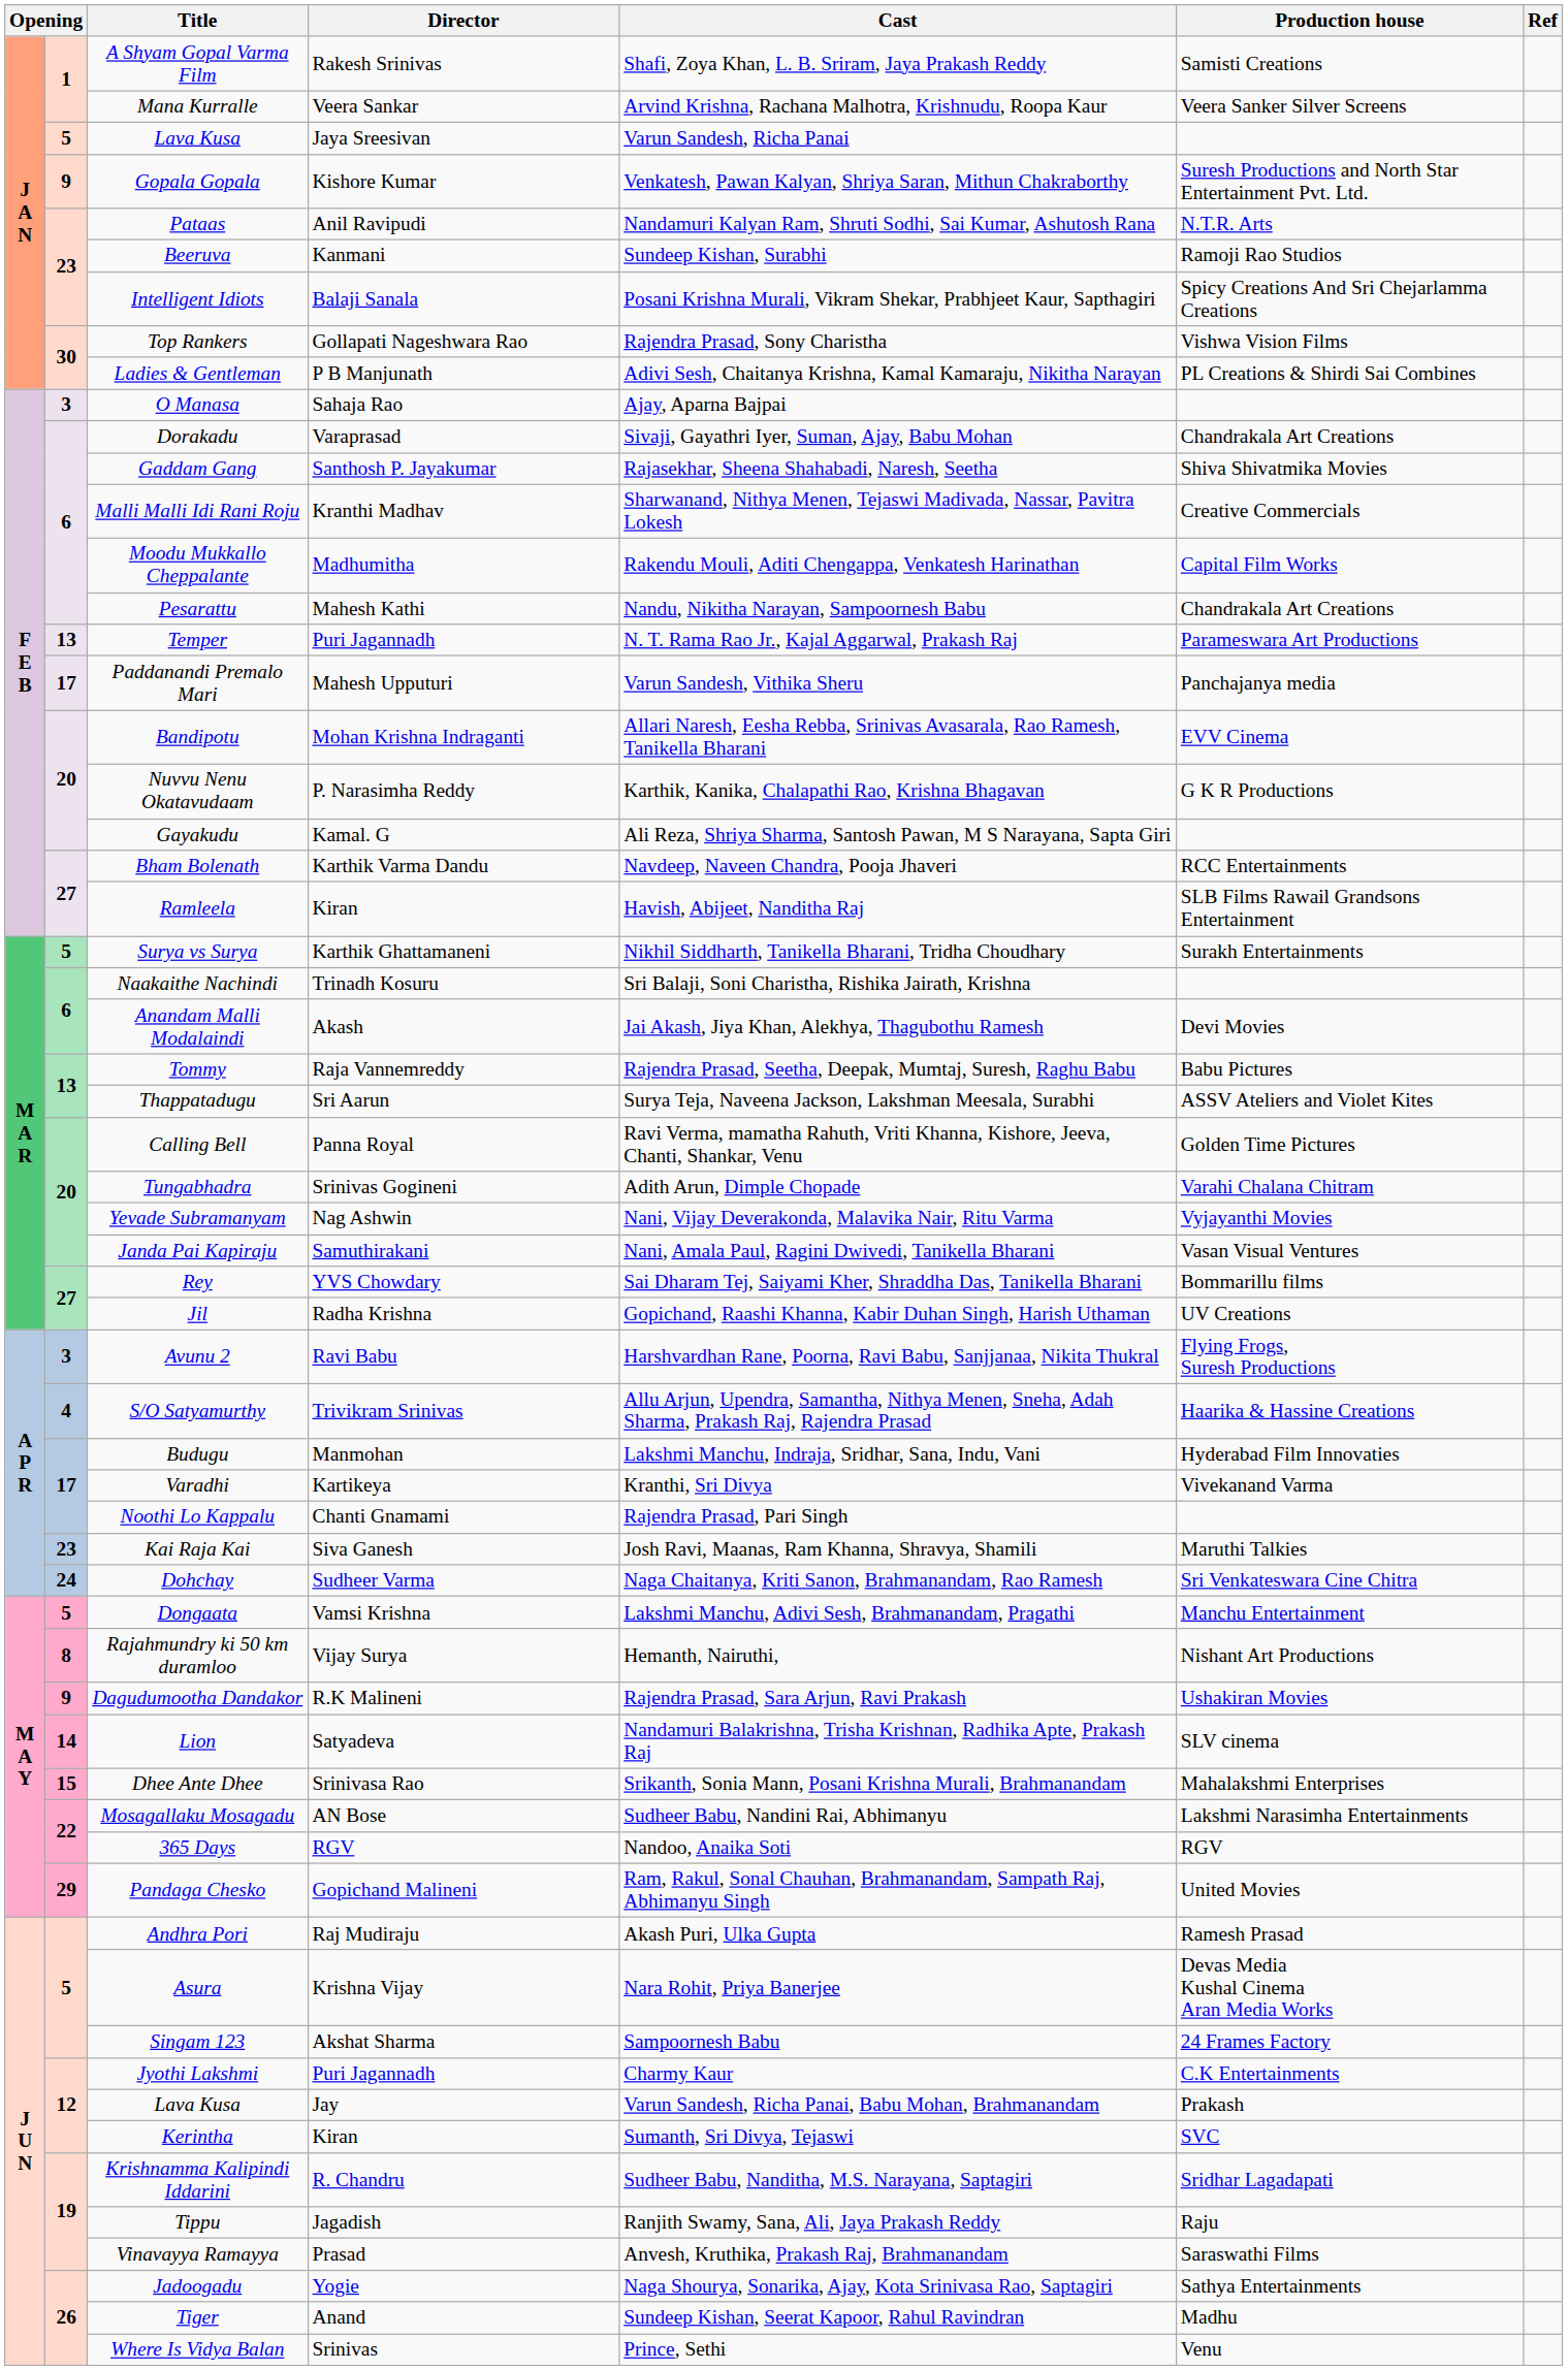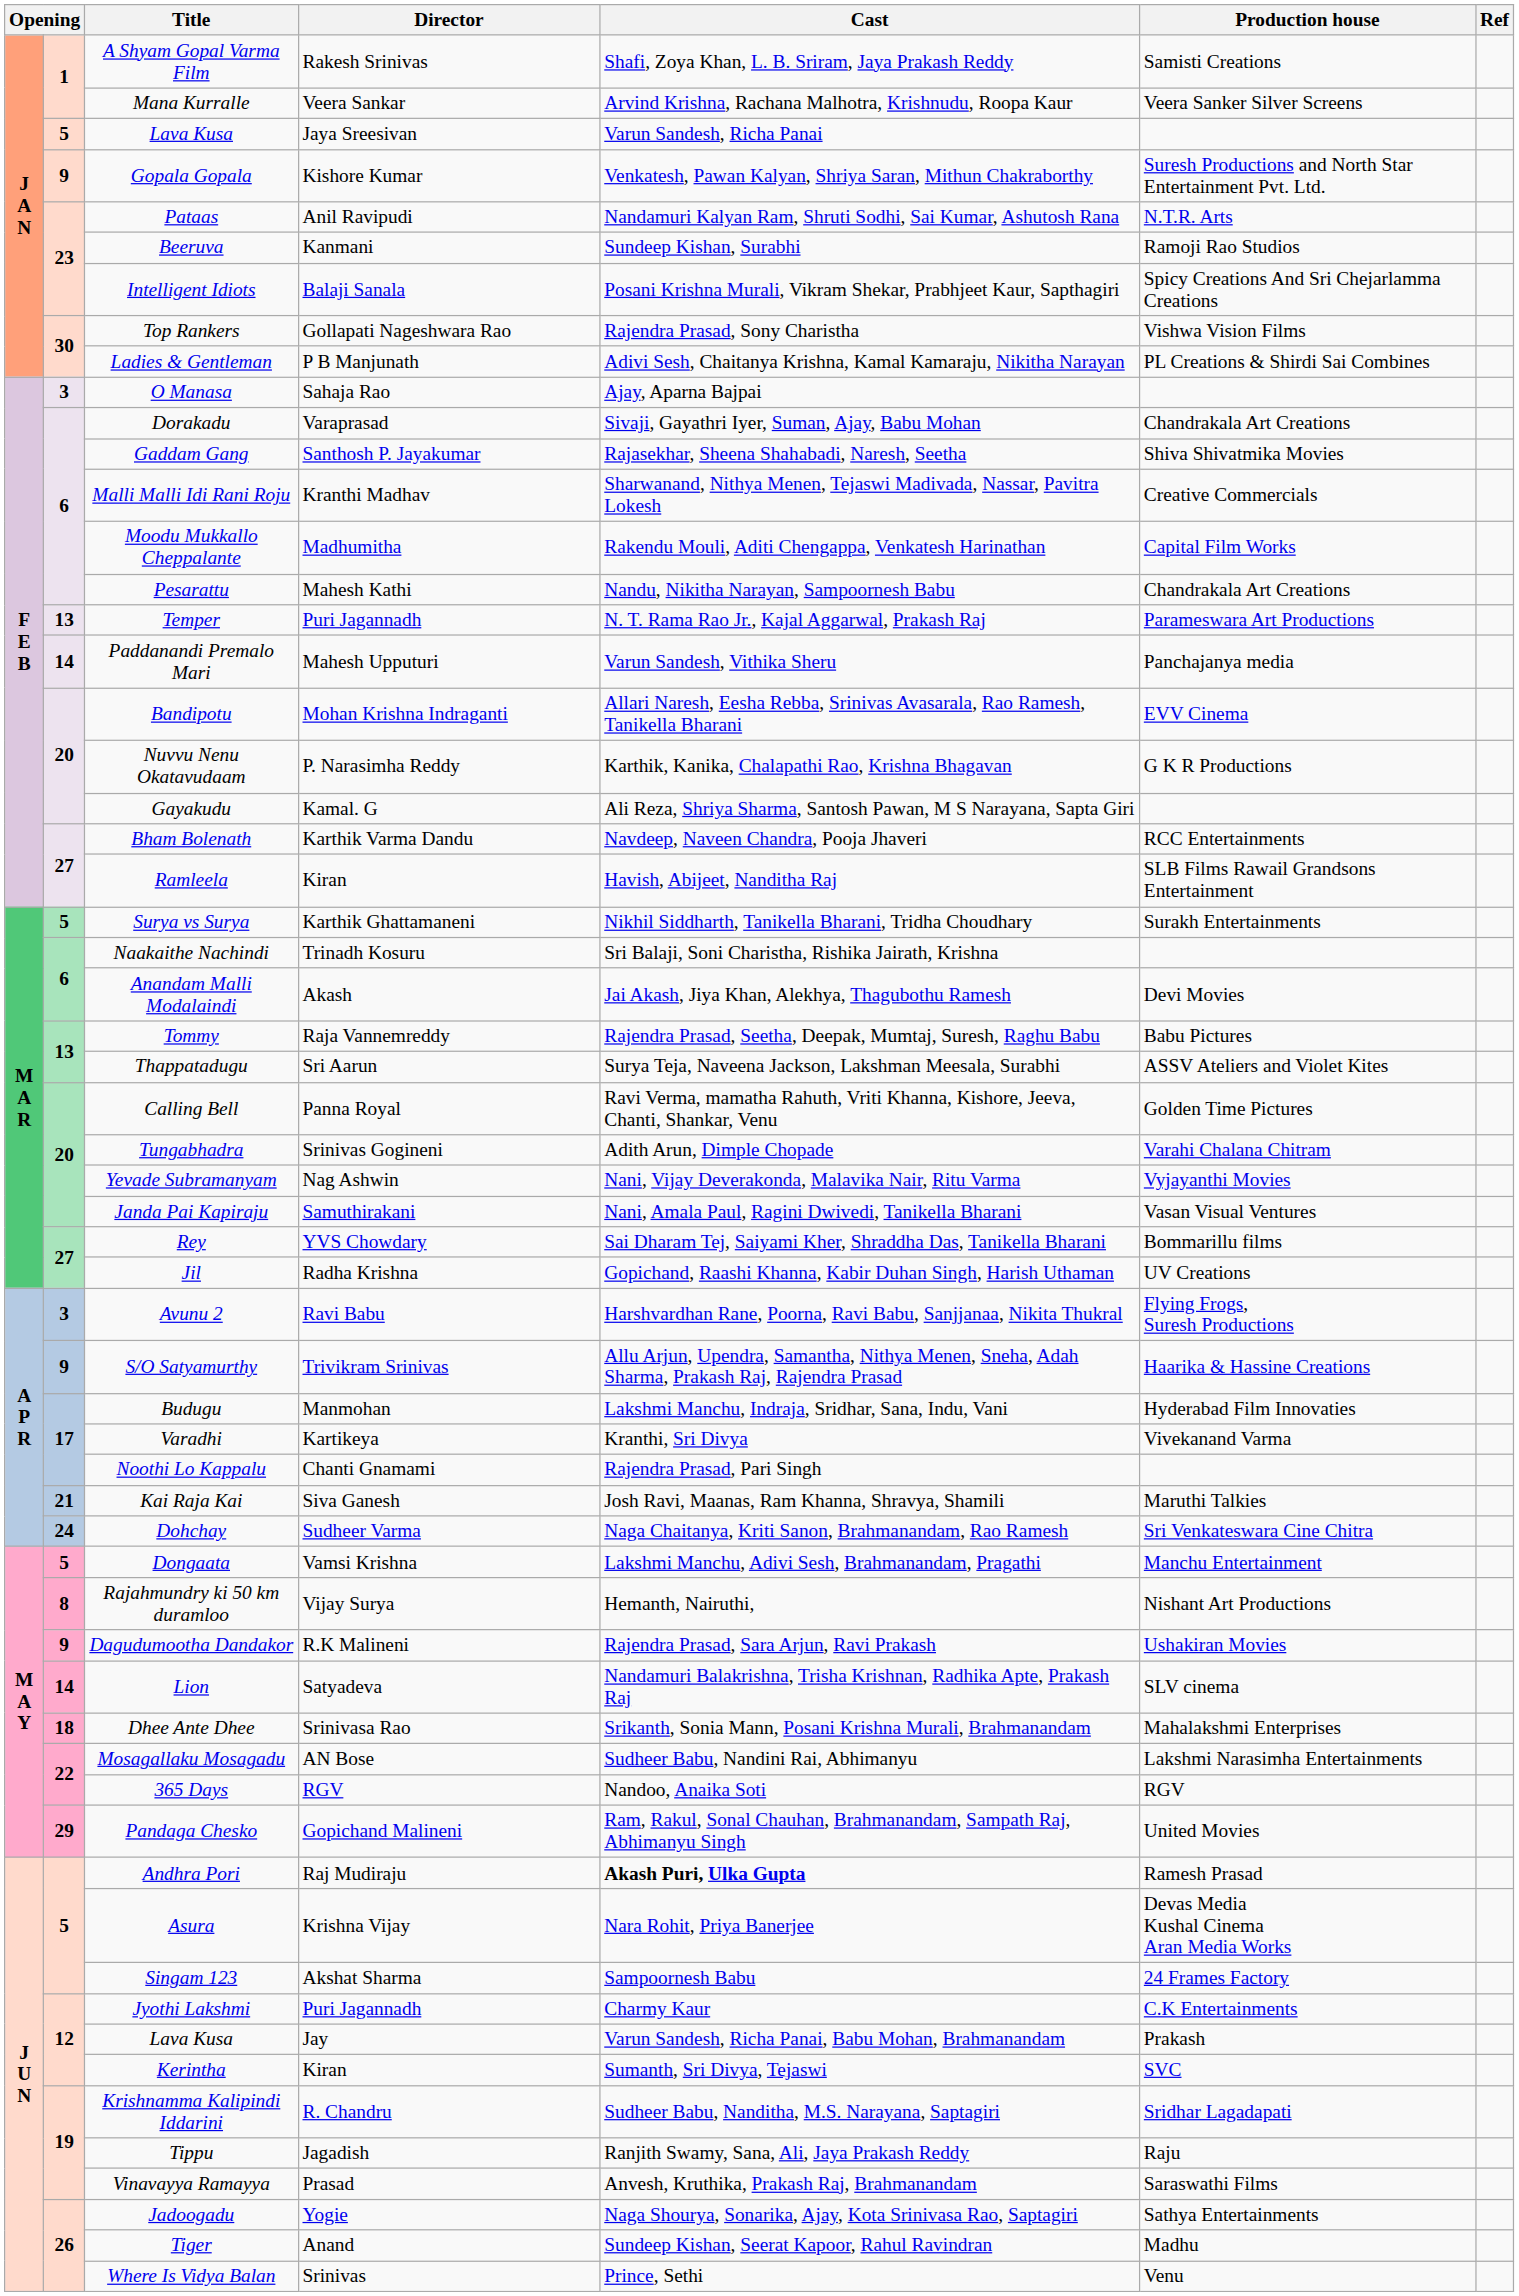Paddanandi Premalo Mari | column 2: 17 -> 14
S/O Satyamurthy | column 2: 4 -> 9
Kai Raja Kai | column 2: 23 -> 21
Dhee Ante Dhee | column 2: 15 -> 18
Andhra Pori | Cast: normal -> bold
